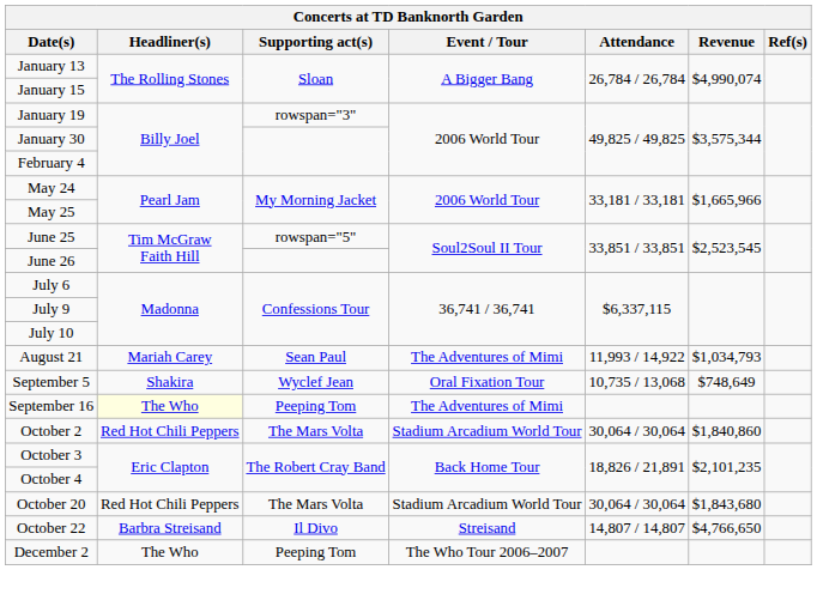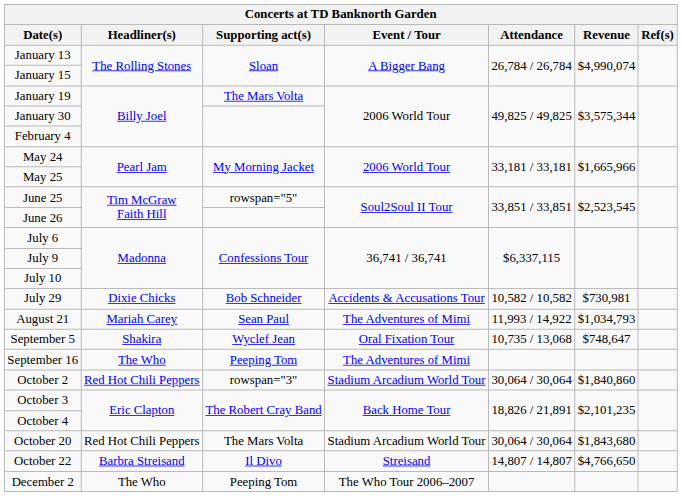January 19 | Supporting act(s): rowspan="3" -> The Mars Volta
+ row: July 29 | Dixie Chicks | Bob Schneider | Accidents & Accusations Tour | 10,582 / 10,582 | $730,981
September 5 | Revenue: $748,649 -> $748,647
September 16 | Headliner(s): lightyellow background -> no background
October 2 | Supporting act(s): The Mars Volta -> rowspan="3"
